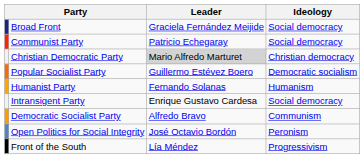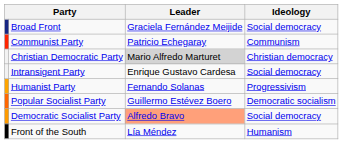Communist Party | Ideology: Social democracy -> Communism
rows swapped: Intransigent Party <-> Popular Socialist Party
Humanist Party | Ideology: Humanism -> Progressivism
Democratic Socialist Party | Leader: no background -> lightsalmon background
Democratic Socialist Party | Ideology: Communism -> Social democracy
- row: Open Politics for Social Integrity | José Octavio Bordón | Peronism
Front of the South | Ideology: Progressivism -> Humanism
